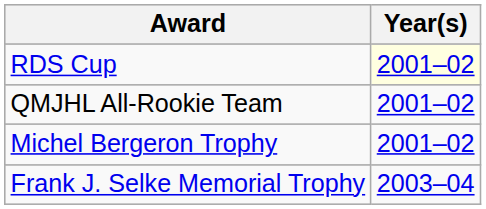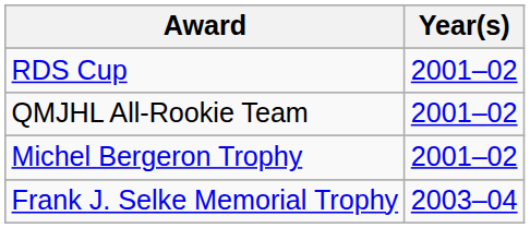RDS Cup | Year(s): lightyellow background -> no background
